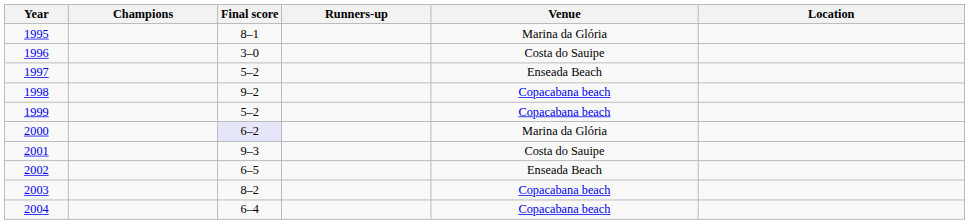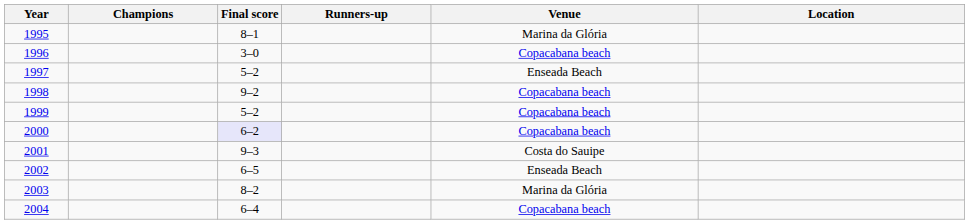1996 | Venue: Costa do Sauipe -> Copacabana beach
2000 | Venue: Marina da Glória -> Copacabana beach
2003 | Venue: Copacabana beach -> Marina da Glória
